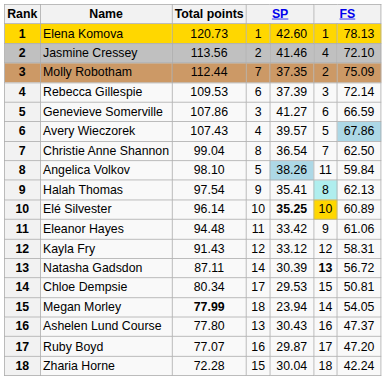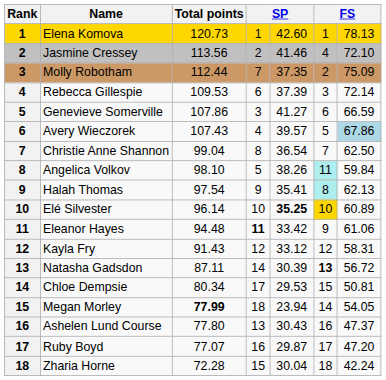Angelica Volkov | column 5: lightblue background -> no background
Angelica Volkov | column 6: no background -> paleturquoise background
Eleanor Hayes | column 4: normal -> bold
